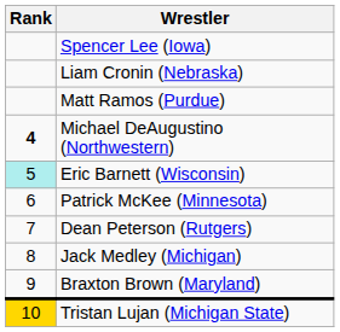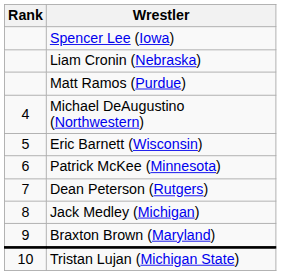Michael DeAugustino (Northwestern) | Rank: bold -> normal
Eric Barnett (Wisconsin) | Rank: paleturquoise background -> no background
Tristan Lujan (Michigan State) | Rank: gold background -> no background
